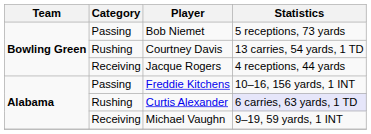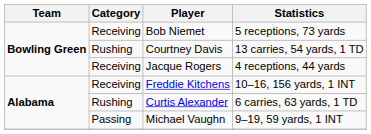Bob Niemet | Category: Passing -> Receiving
Freddie Kitchens | Category: Passing -> Receiving
Curtis Alexander | Statistics: lavender background -> no background
Michael Vaughn | Category: Receiving -> Passing
